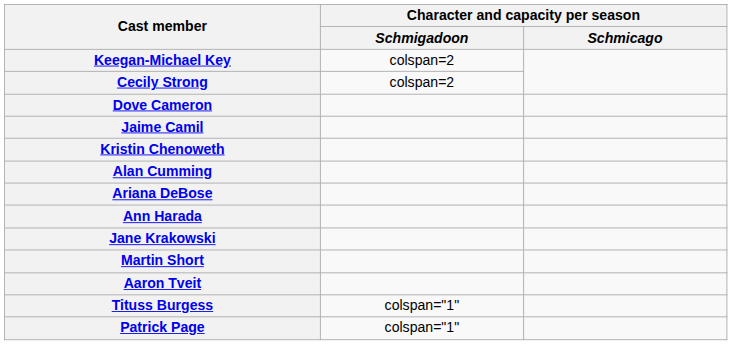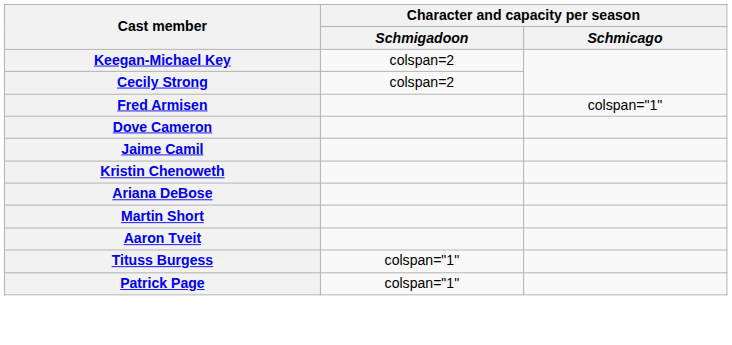+ row: Fred Armisen | colspan="1"
- row: Alan Cumming
- row: Ann Harada
- row: Jane Krakowski
